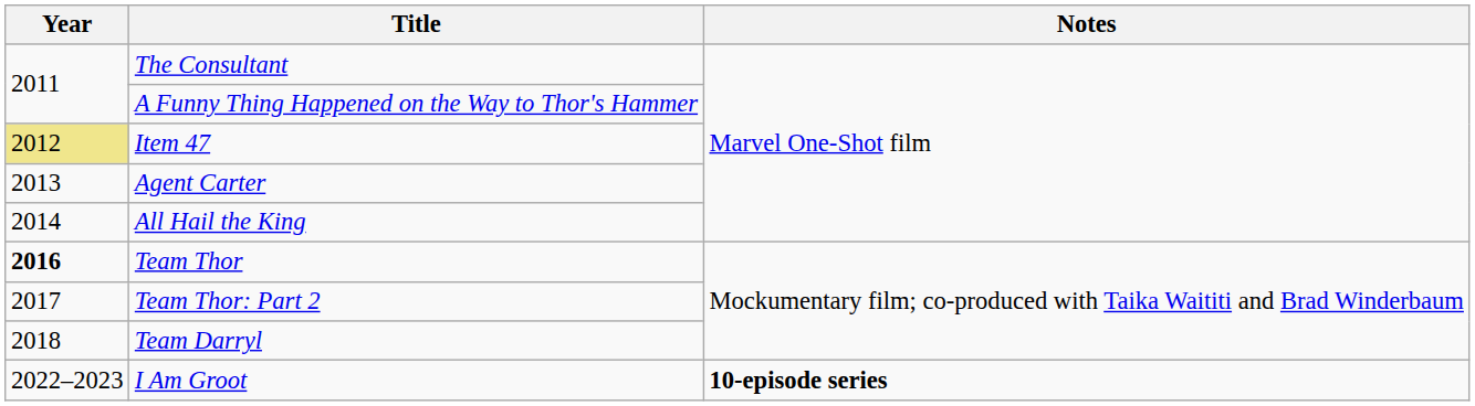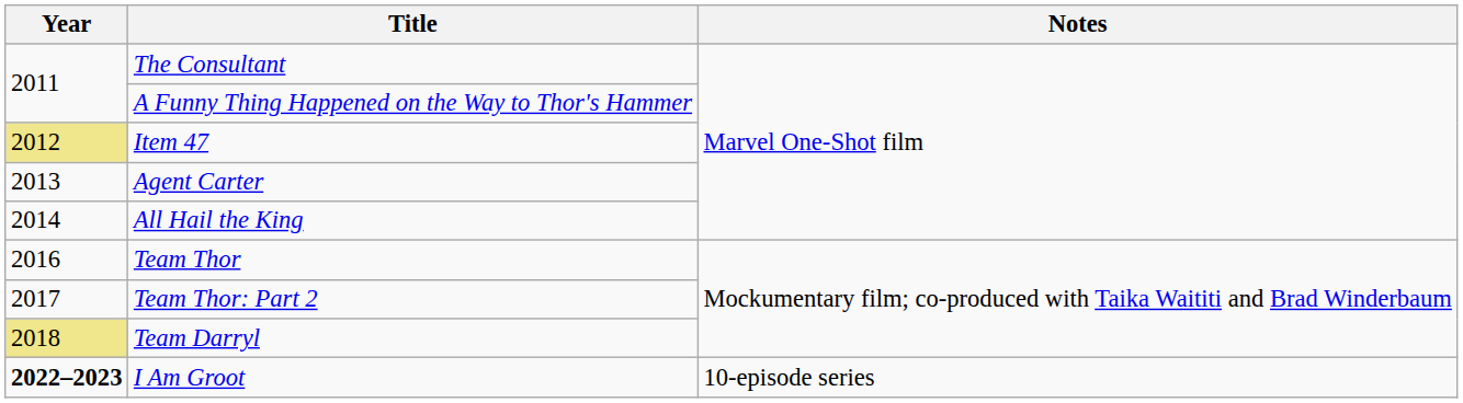Team Thor | Year: bold -> normal
Team Darryl | Year: no background -> khaki background
I Am Groot | Year: normal -> bold
I Am Groot | Notes: bold -> normal
